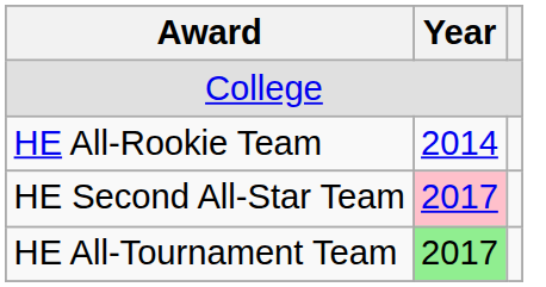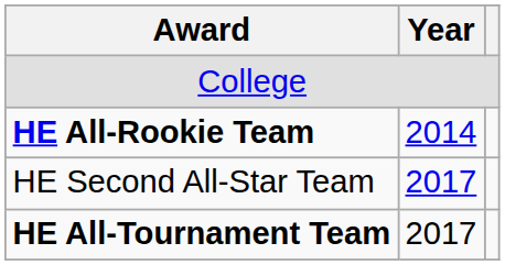HE All-Rookie Team | Award: normal -> bold
HE Second All-Star Team | Year: pink background -> no background
HE All-Tournament Team | Award: normal -> bold
HE All-Tournament Team | Year: lightgreen background -> no background
